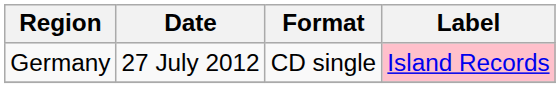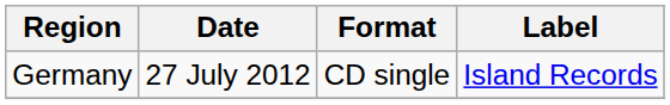Germany | Label: pink background -> no background
